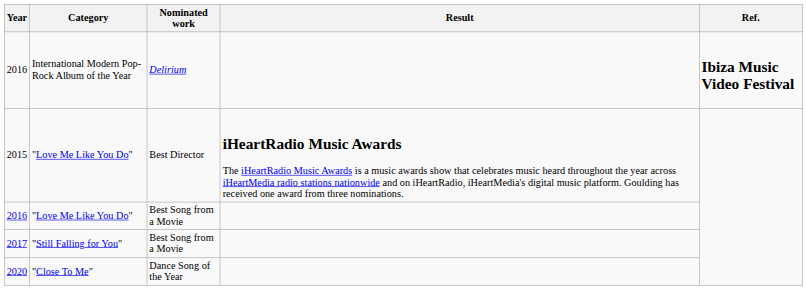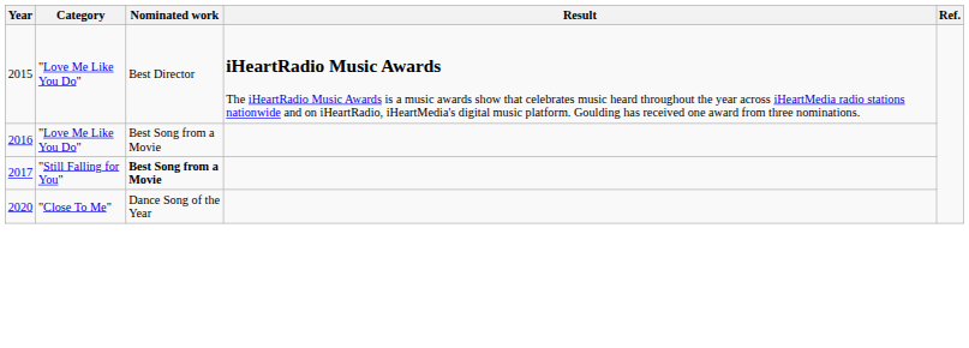- row: 2016 | International Modern Pop-Rock Album of the Year | Delirium | Ibiza Music Video Festival
2017 | Nominated work: normal -> bold
